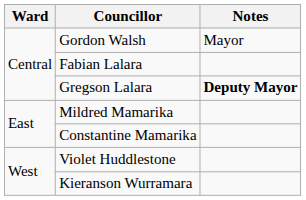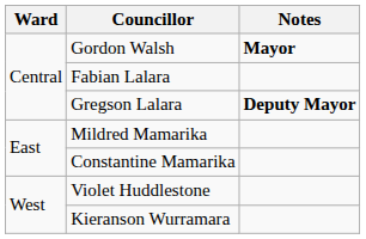Gordon Walsh | Notes: normal -> bold
